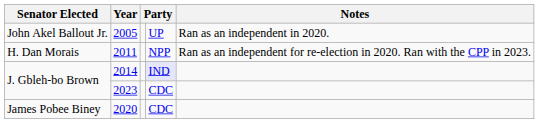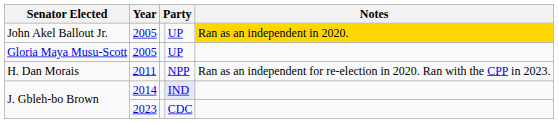John Akel Ballout Jr. | Notes: no background -> gold background
+ row: Gloria Maya Musu-Scott | 2005 | UP
- row: James Pobee Biney | 2020 | CDC
